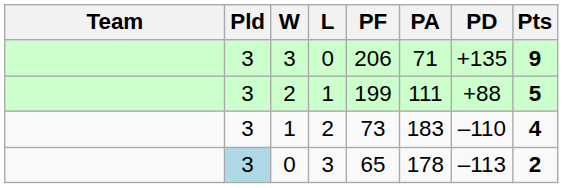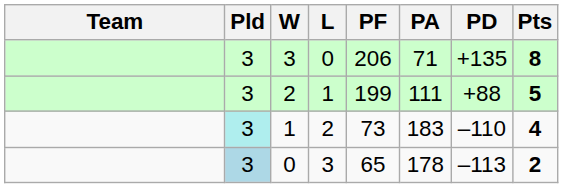row 2 | Pts: 9 -> 8
row 4 | Pld: no background -> paleturquoise background
